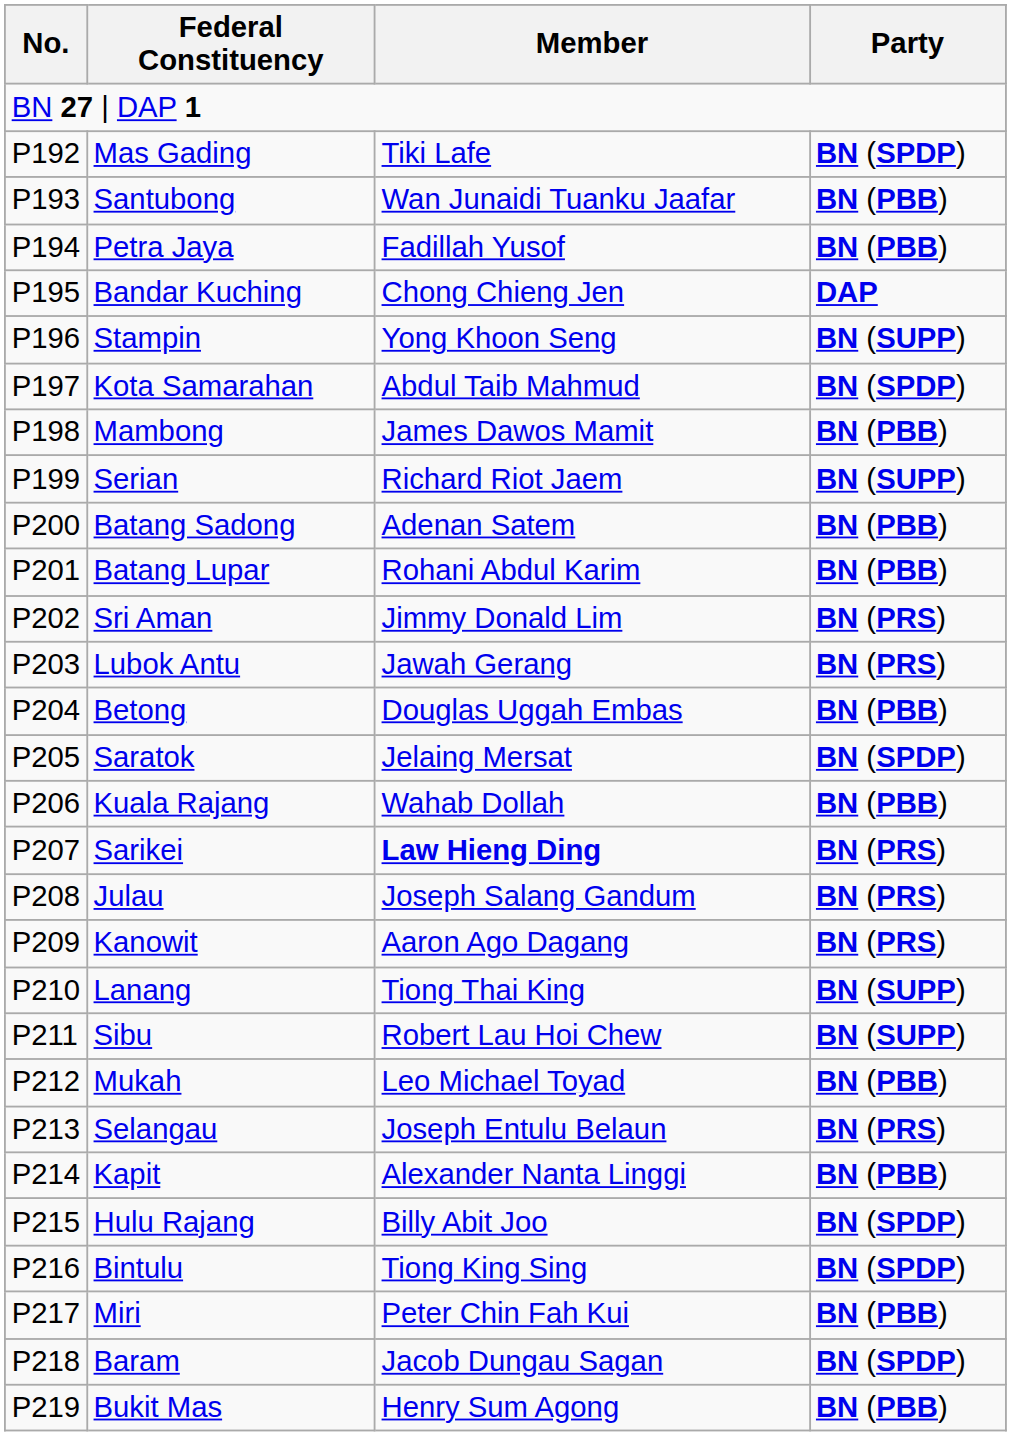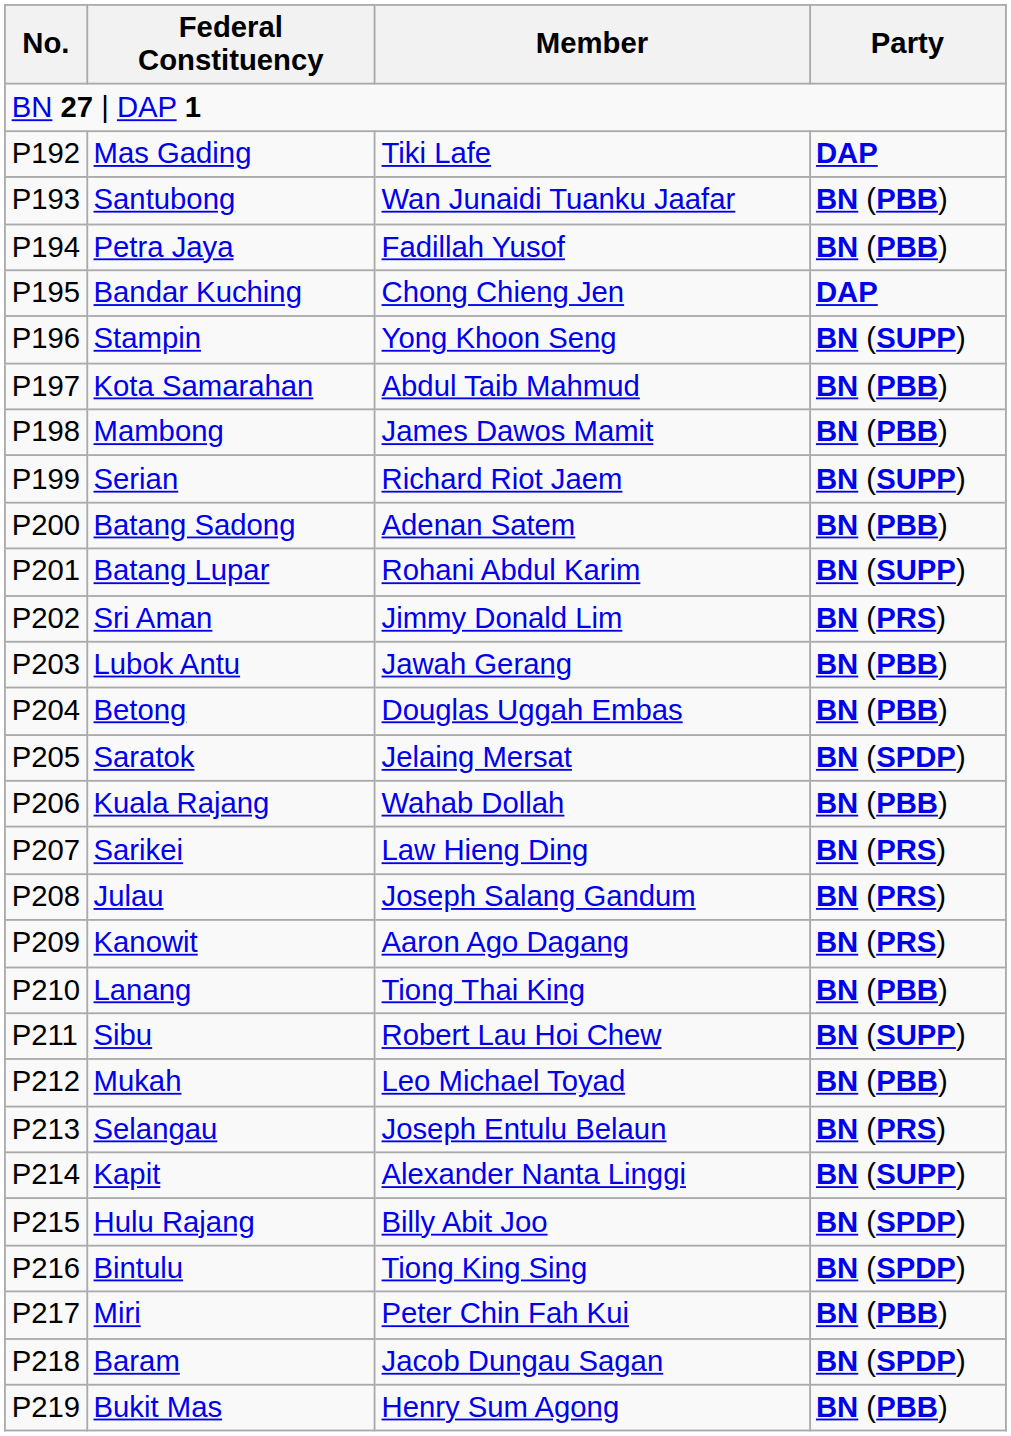Mas Gading | Party: BN (SPDP) -> DAP
Kota Samarahan | Party: BN (SPDP) -> BN (PBB)
Batang Lupar | Party: BN (PBB) -> BN (SUPP)
Lubok Antu | Party: BN (PRS) -> BN (PBB)
Sarikei | Member: bold -> normal
Lanang | Party: BN (SUPP) -> BN (PBB)
Kapit | Party: BN (PBB) -> BN (SUPP)
